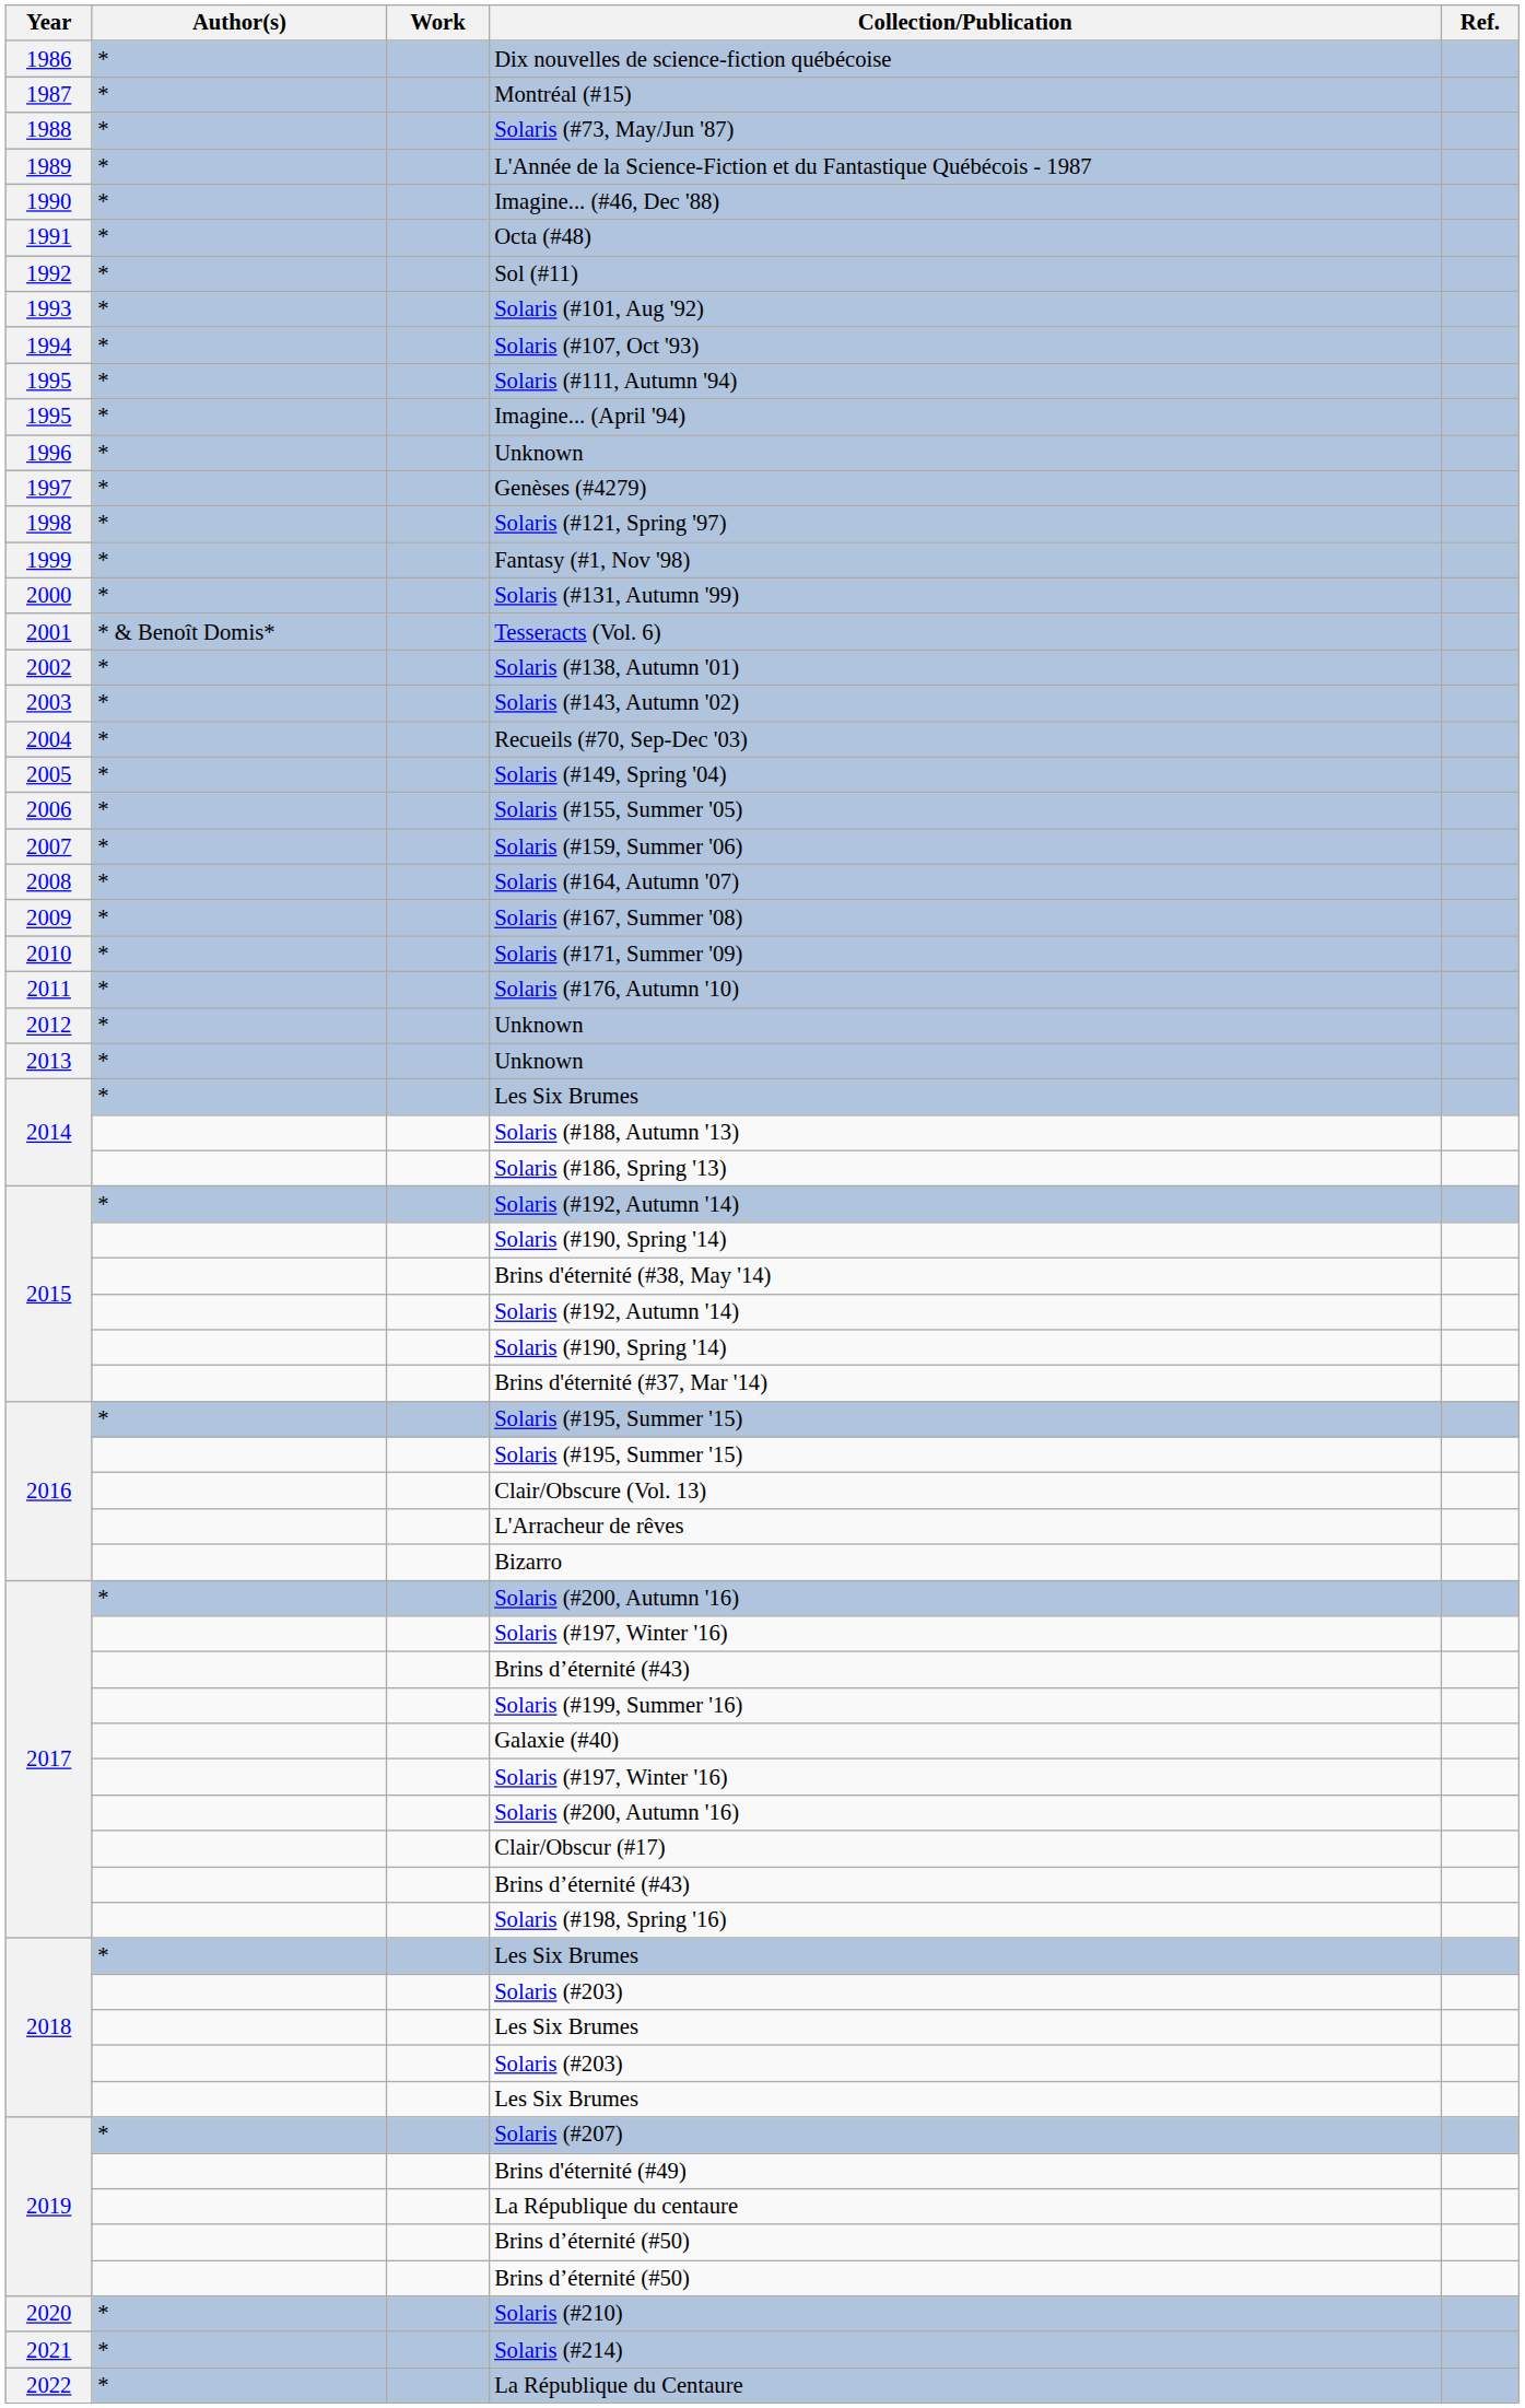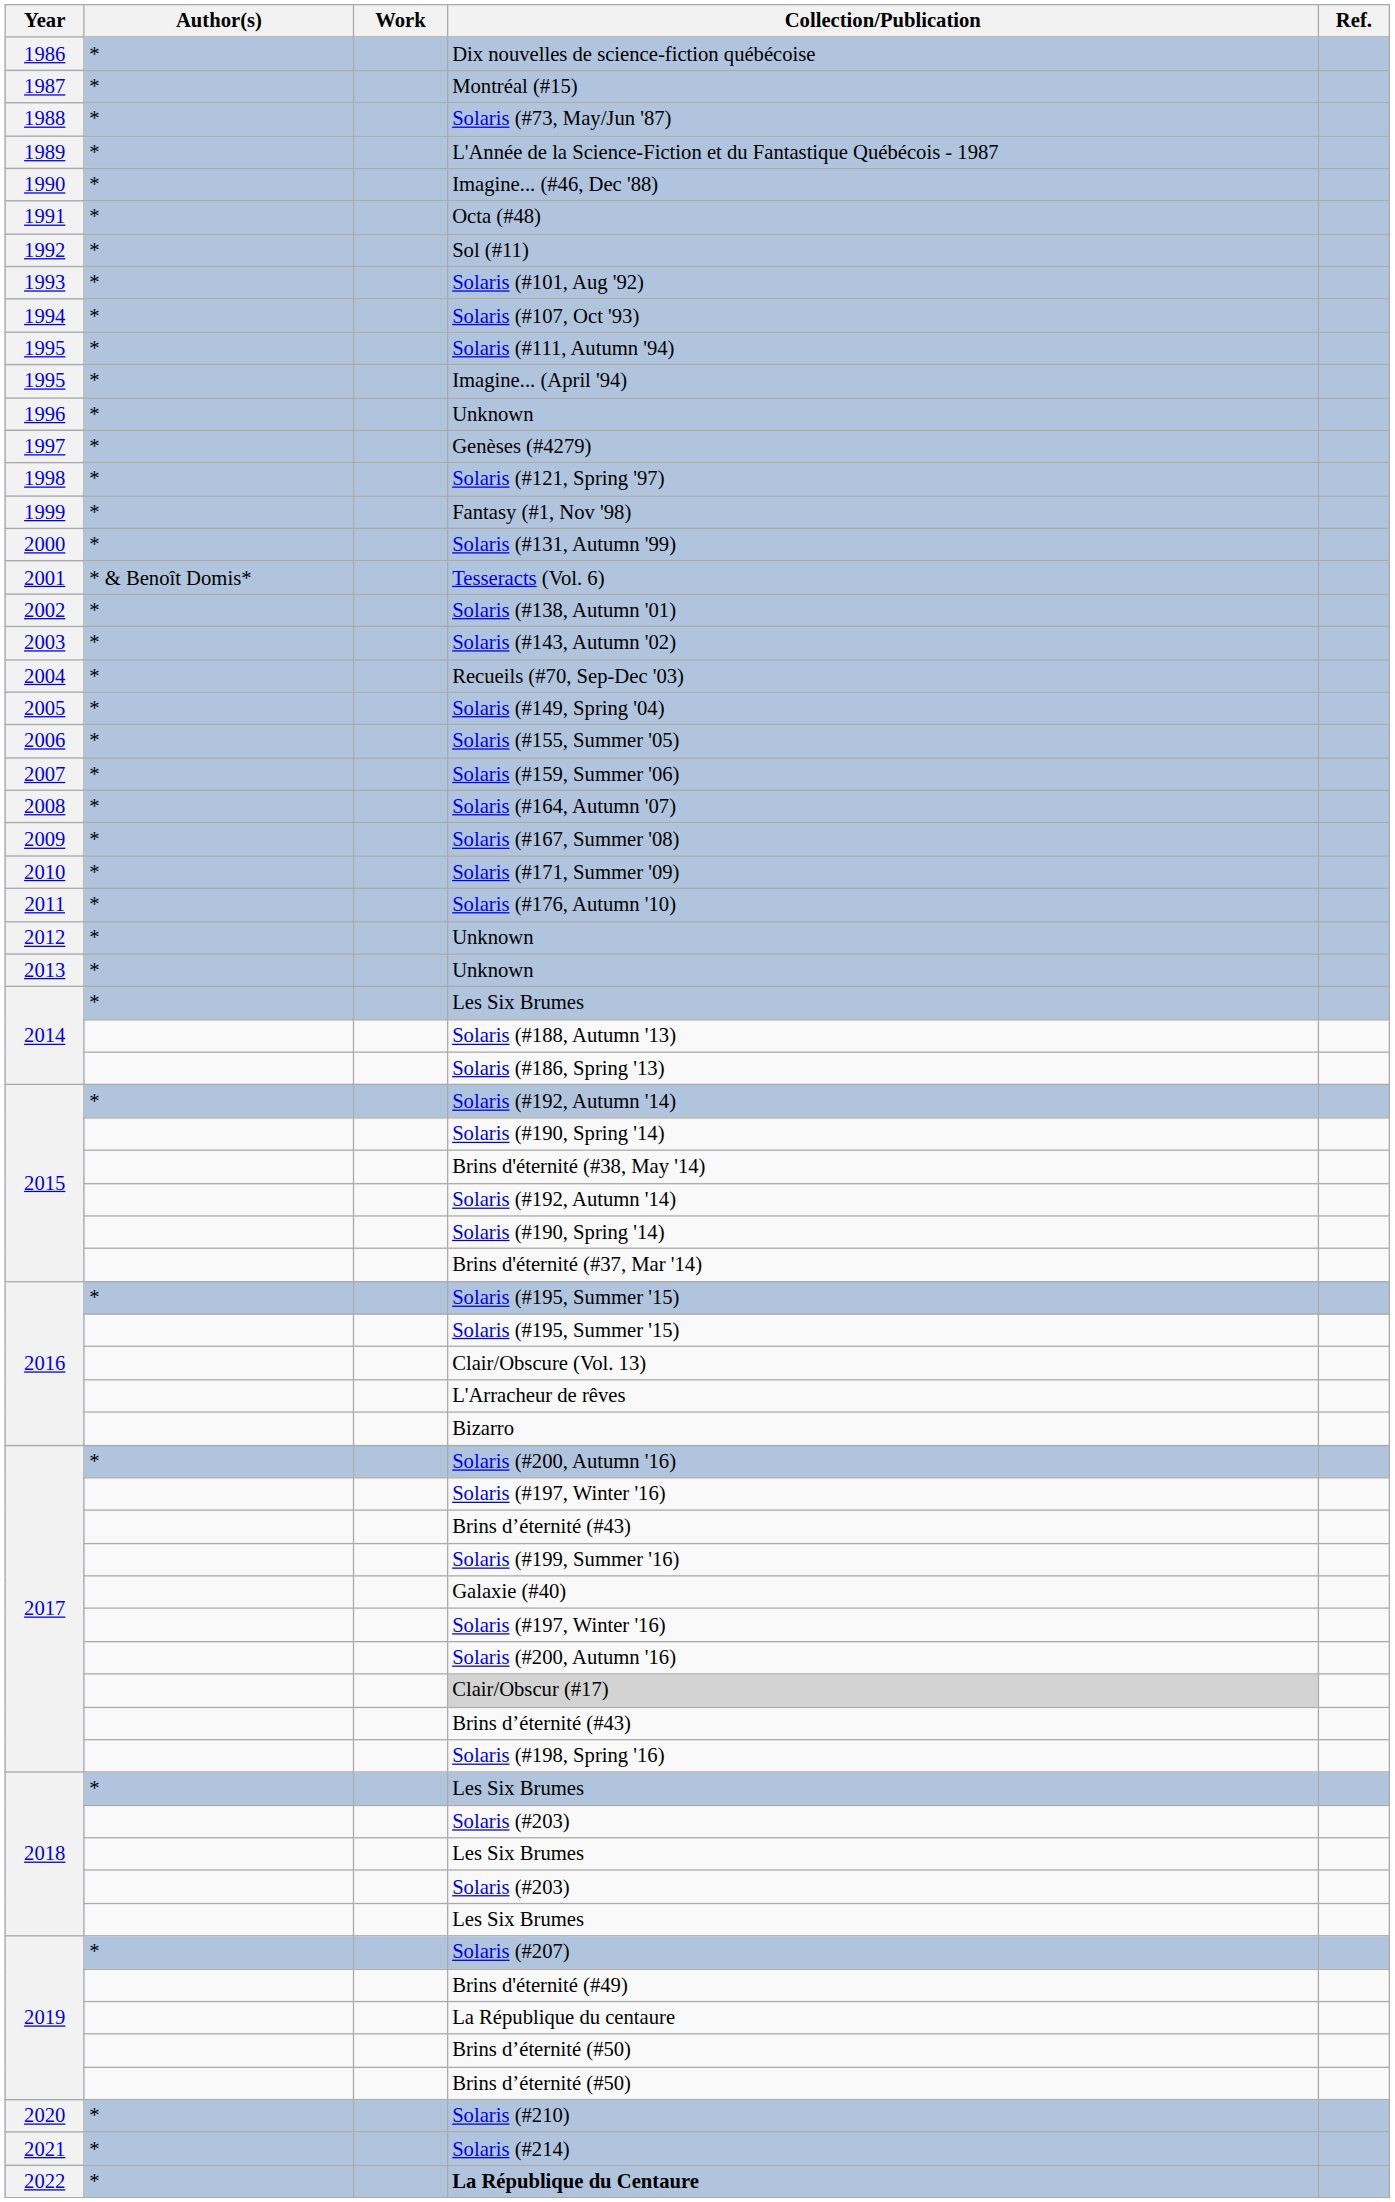Clair/Obscur (#17) | Collection/Publication: no background -> lightgrey background
La République du Centaure | Collection/Publication: normal -> bold
